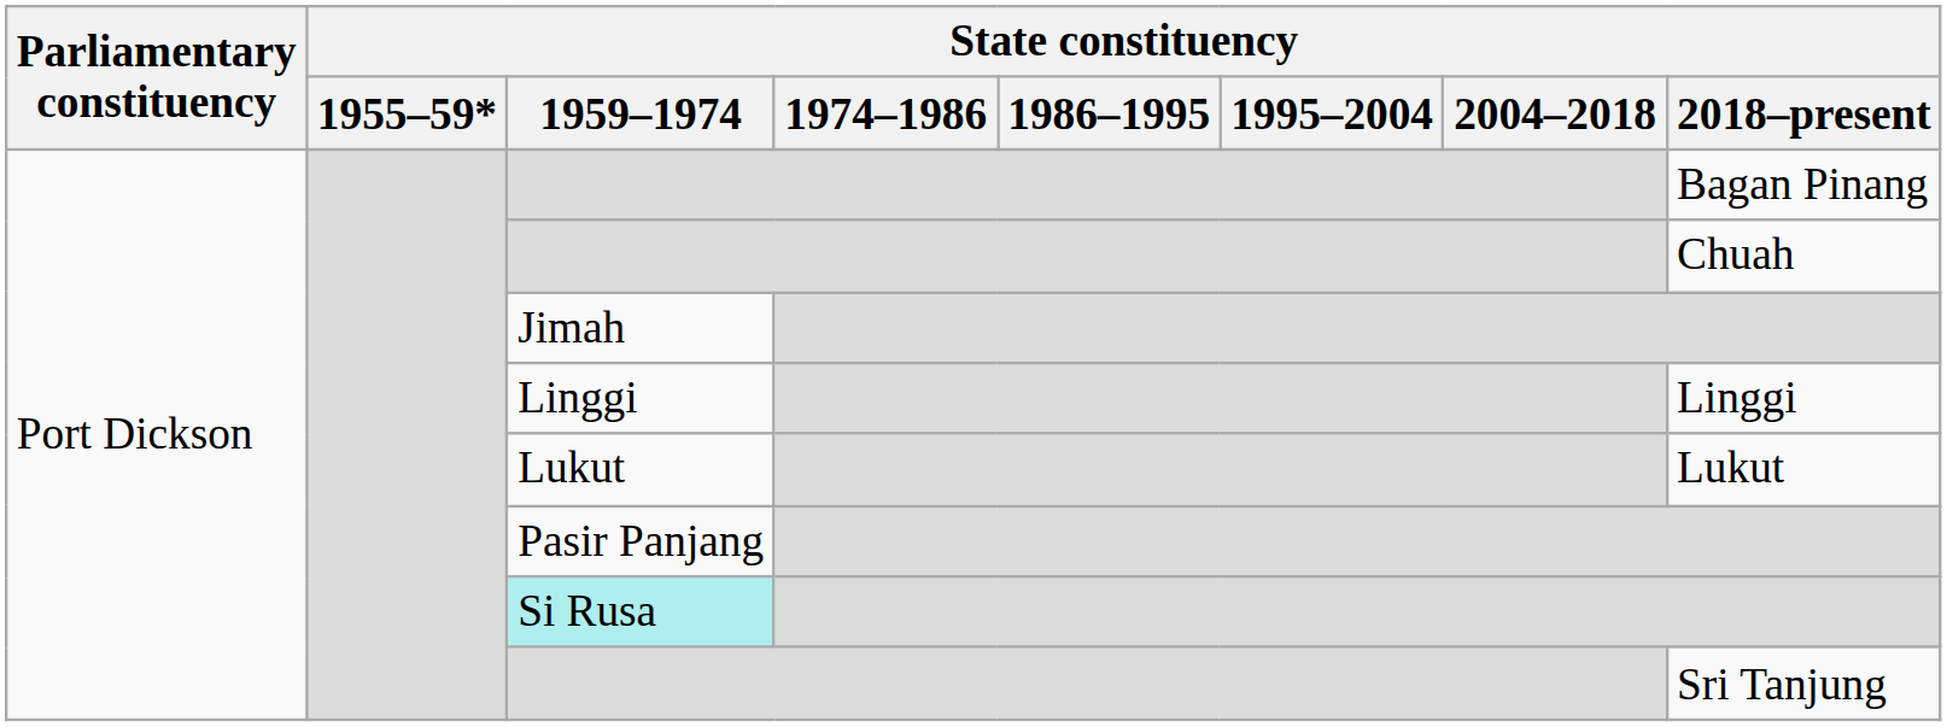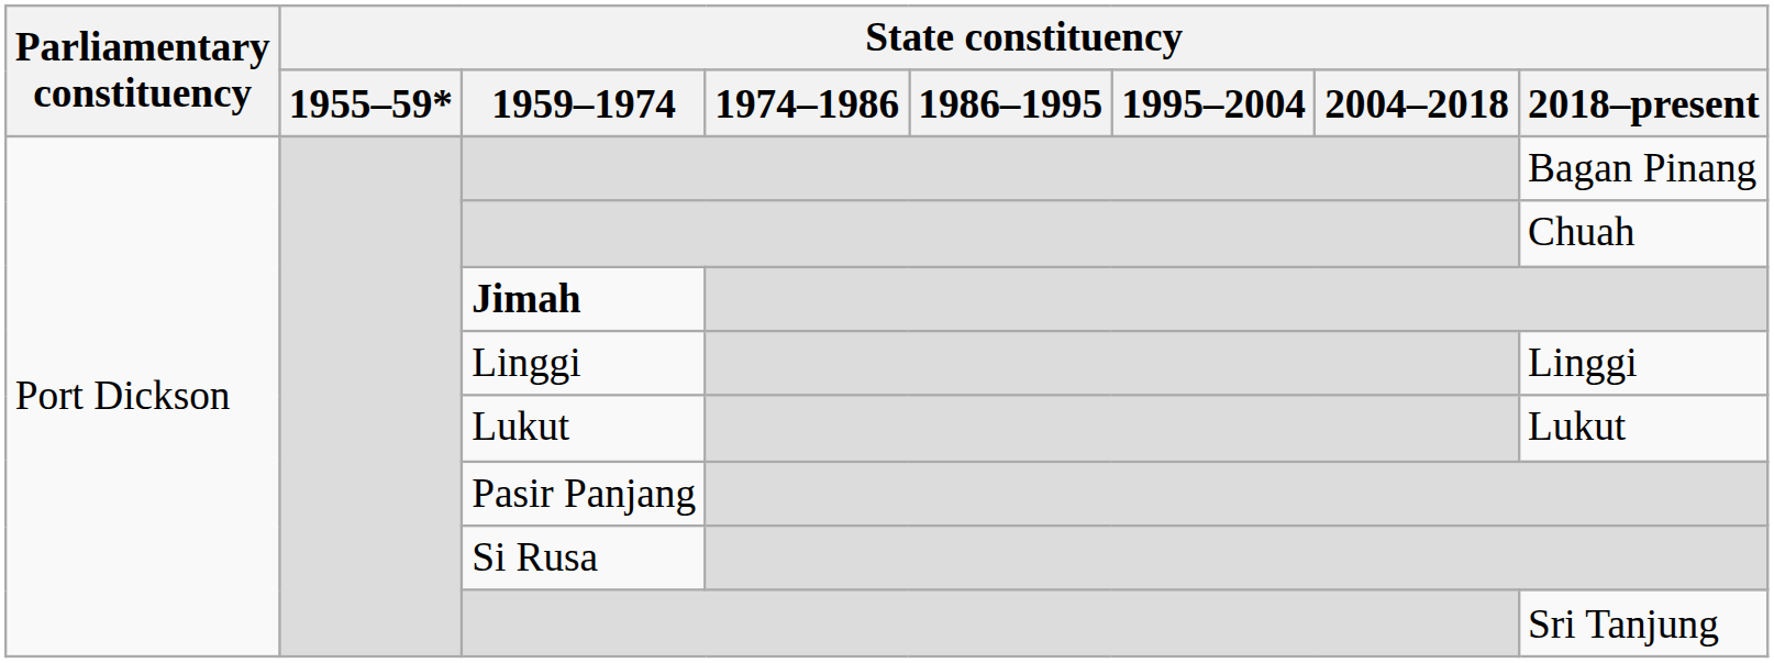Jimah | State constituency / 1959–1974: normal -> bold
Si Rusa | State constituency / 1959–1974: paleturquoise background -> no background
